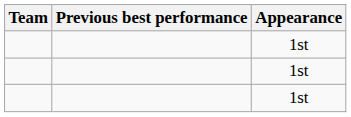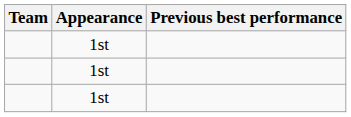columns swapped: Appearance <-> Previous best performance
